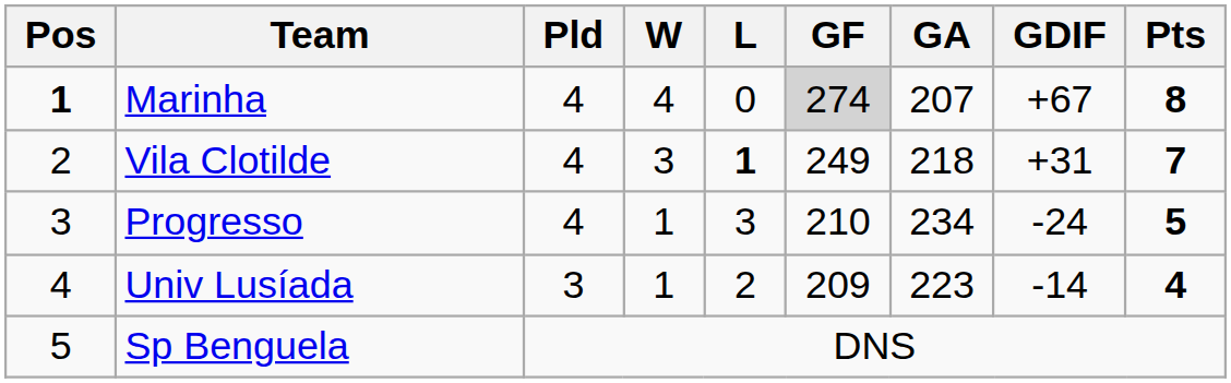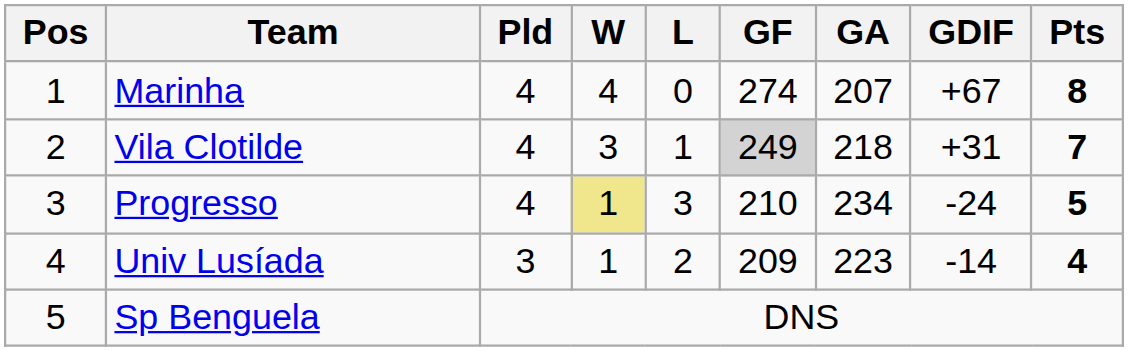Marinha | Pos: bold -> normal
Marinha | GF: lightgrey background -> no background
Vila Clotilde | L: bold -> normal
Vila Clotilde | GF: no background -> lightgrey background
Progresso | W: no background -> khaki background
